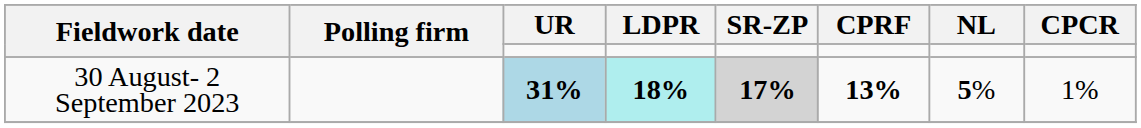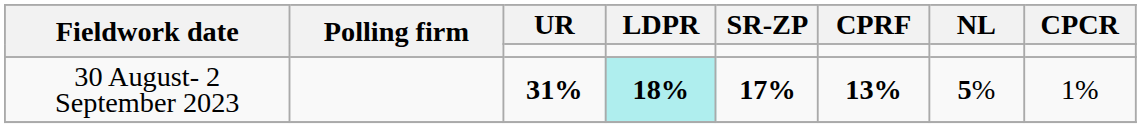30 August- 2 September 2023 | UR: lightblue background -> no background
30 August- 2 September 2023 | SR-ZP: lightgrey background -> no background
